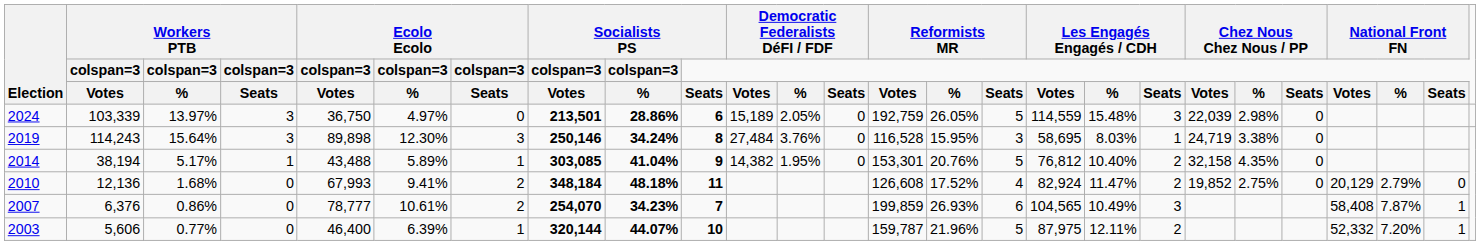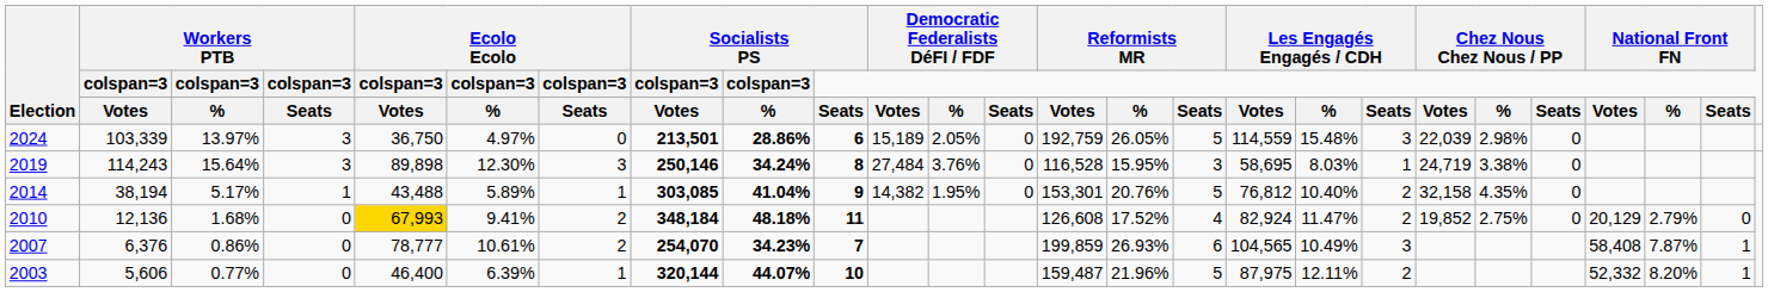2010 | Ecolo Ecolo / colspan=3 / Votes: no background -> gold background
2003 | Reformists MR / Votes: 159,787 -> 159,487
2003 | National Front FN / %: 7.20% -> 8.20%
